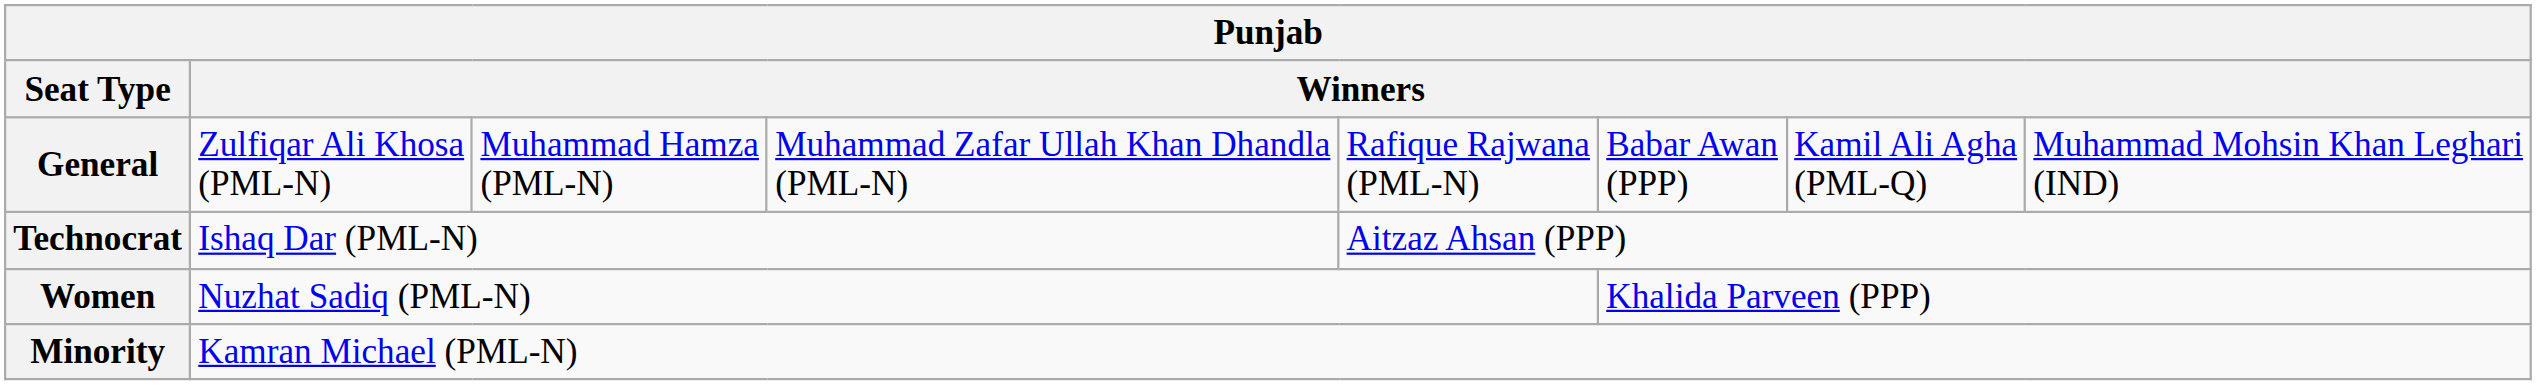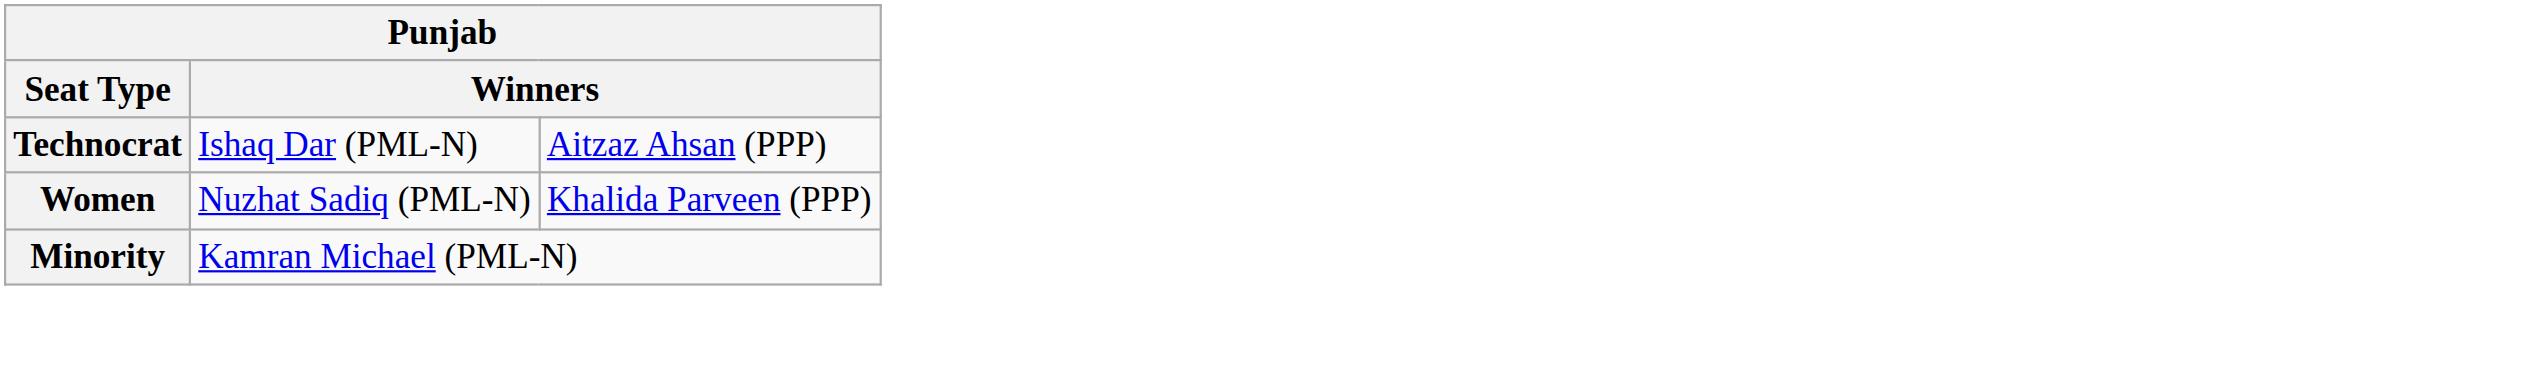- row: General | Zulfiqar Ali Khosa (PML-N) | Muhammad Hamza (PML-N) | Muhammad Zafar Ullah Khan Dhandla (PML-N) | Rafique Rajwana (PML-N) | Babar Awan (PPP) | Kamil Ali Agha (PML-Q) | Muhammad Mohsin Khan Leghari (IND)
